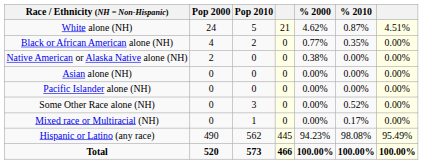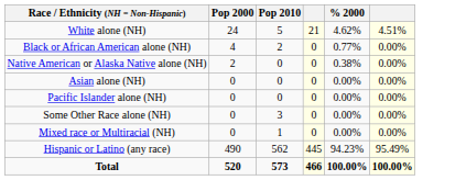- column: % 2010 | 0.87% | 0.35% | 0.00% | 0.00% | 0.00% | 0.52% | 0.17% | 98.08% | 100.00%
